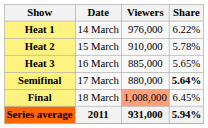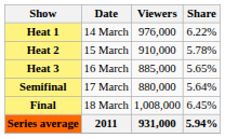Semifinal | Share: bold -> normal
Final | Viewers: lightsalmon background -> no background
